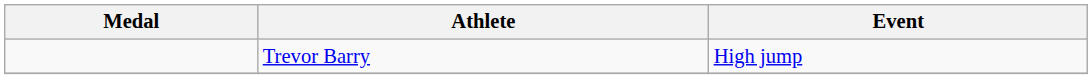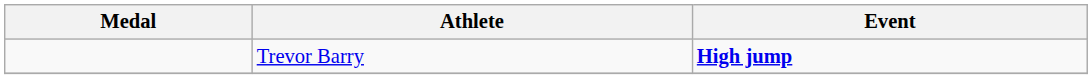Trevor Barry | Event: normal -> bold
